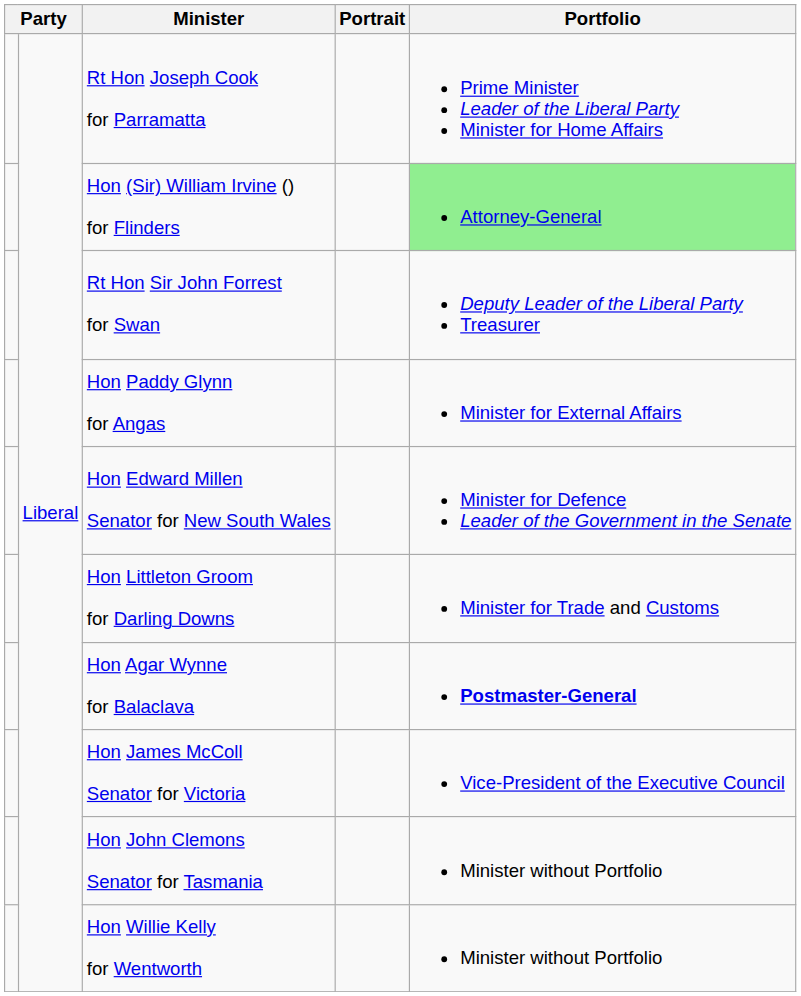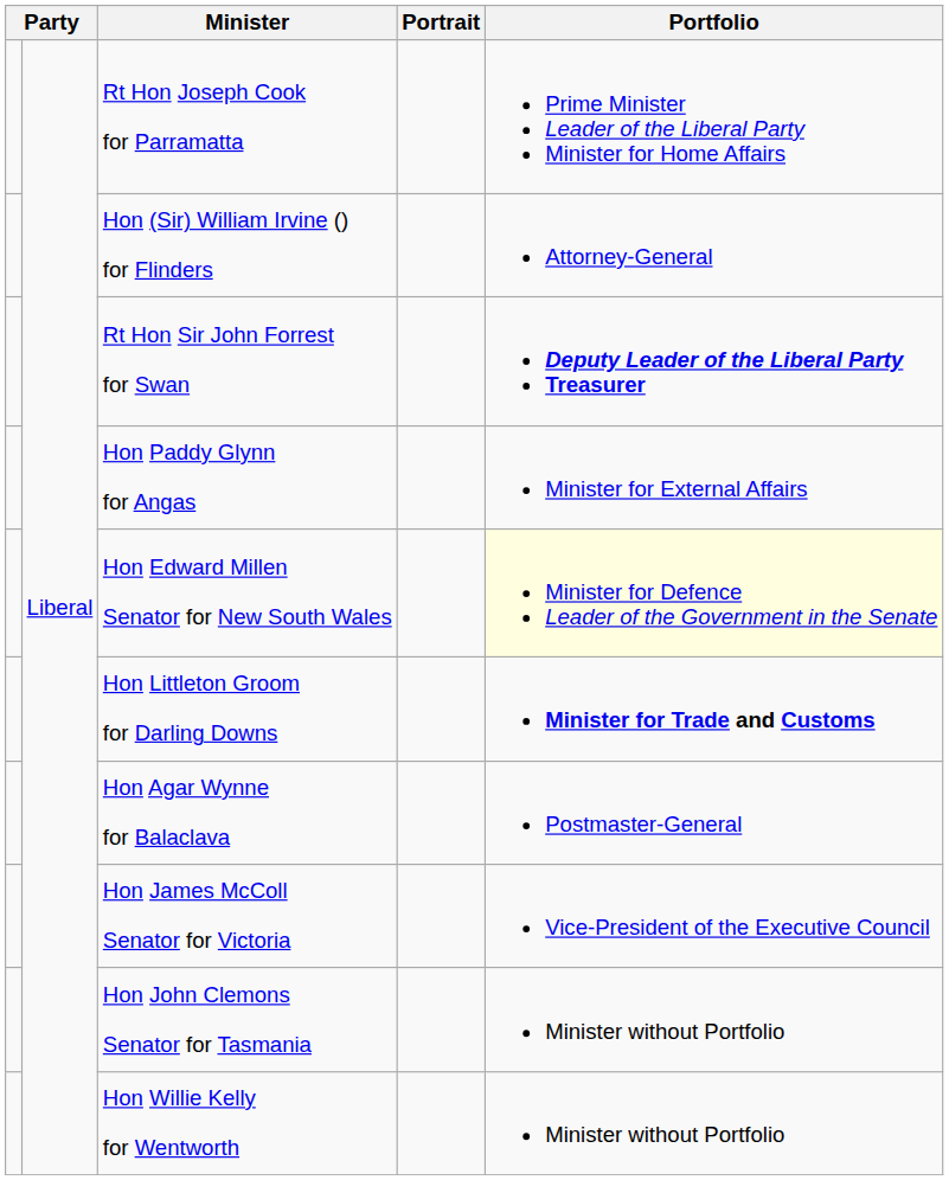Hon (Sir) William Irvine () for Flinders | Portfolio: lightgreen background -> no background
Rt Hon Sir John Forrest for Swan | Portfolio: normal -> bold
Hon Edward Millen Senator for New South Wales | Portfolio: no background -> lightyellow background
Hon Littleton Groom for Darling Downs | Portfolio: normal -> bold
Hon Agar Wynne for Balaclava | Portfolio: bold -> normal
